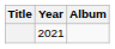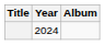row 2 | Year: 2021 -> 2024
